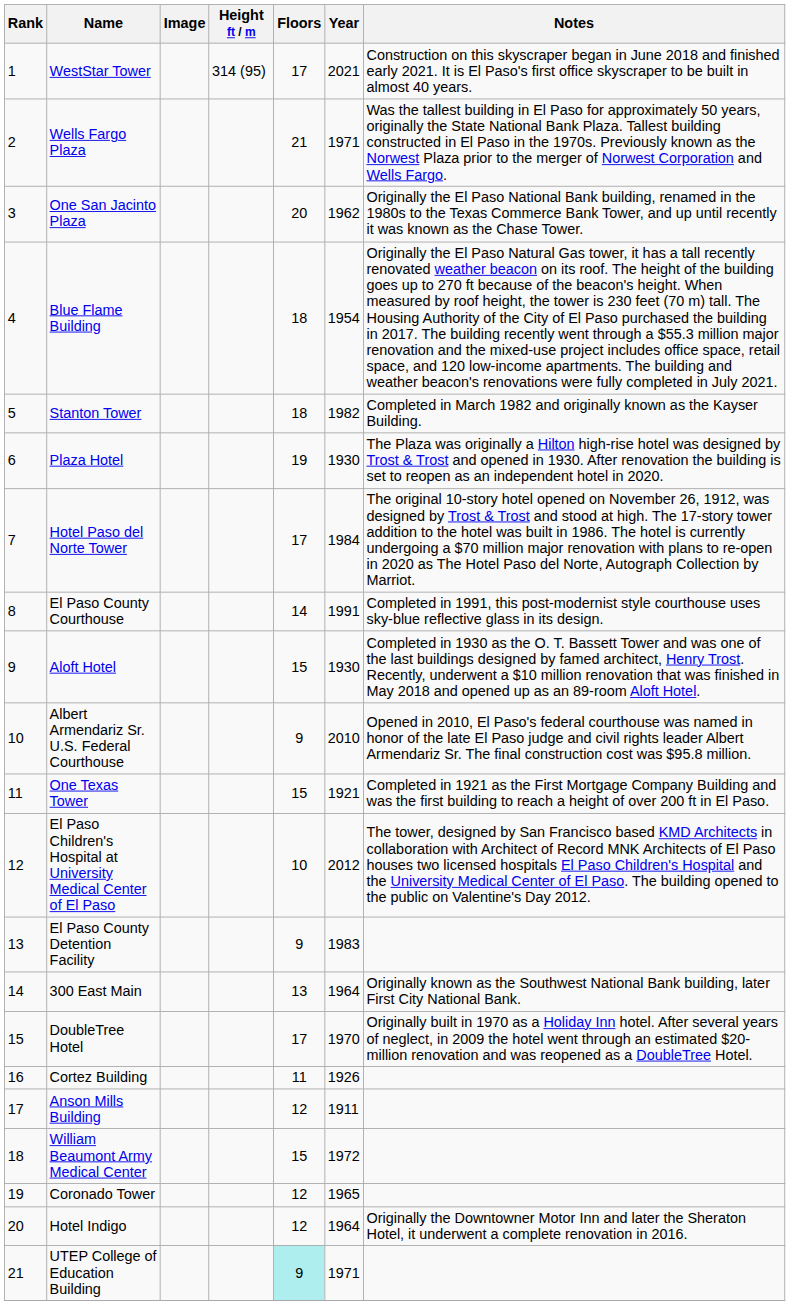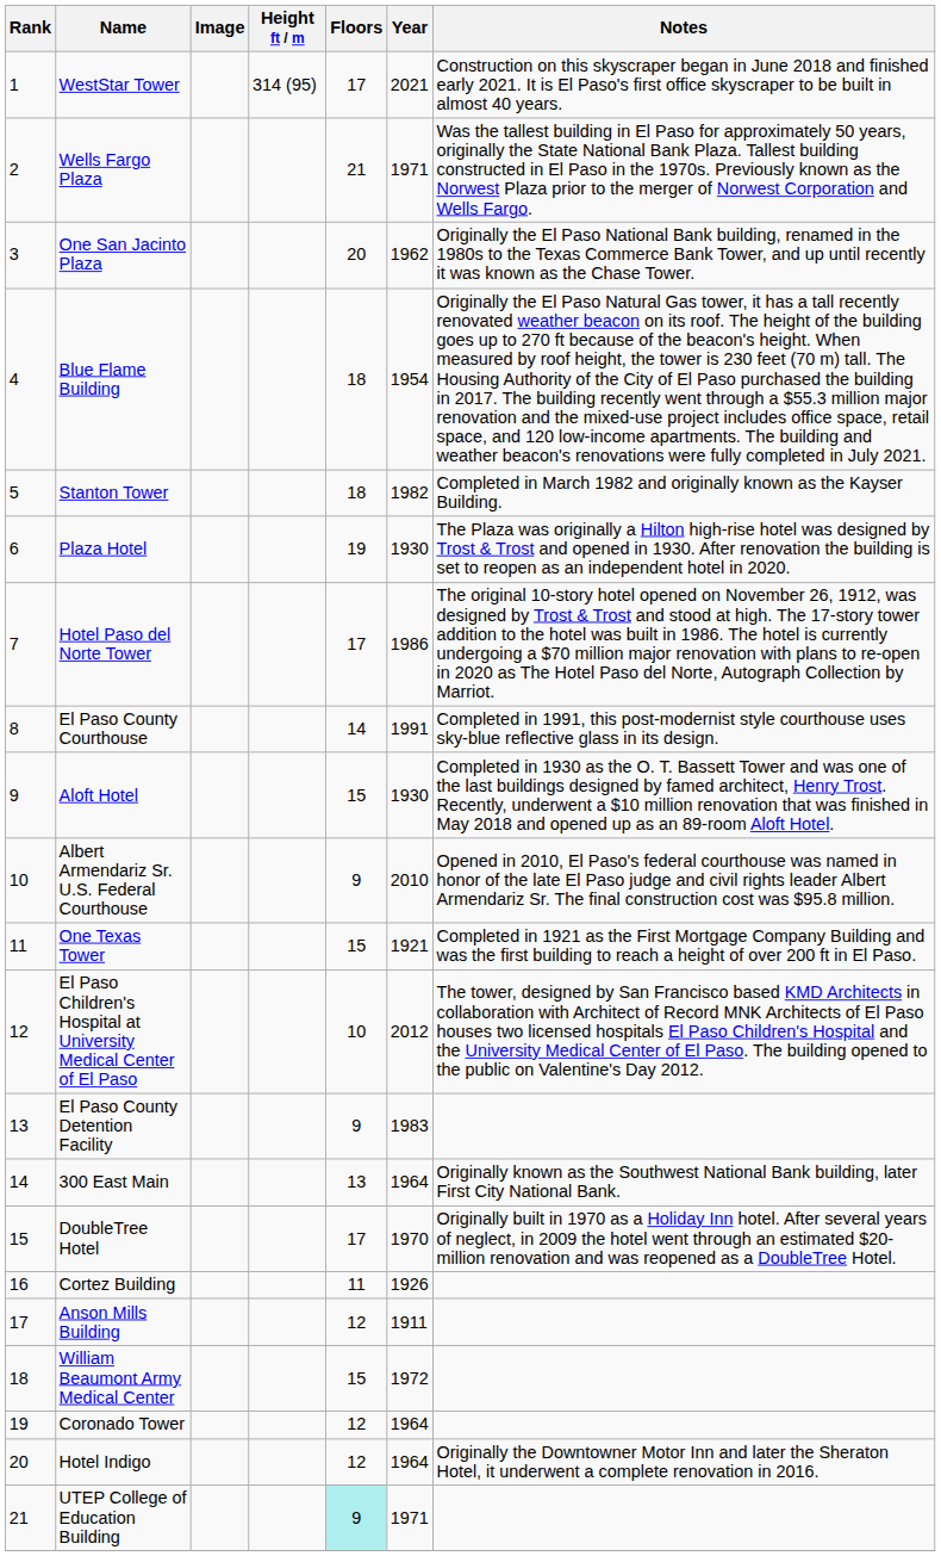Hotel Paso del Norte Tower | Year: 1984 -> 1986
Coronado Tower | Year: 1965 -> 1964
